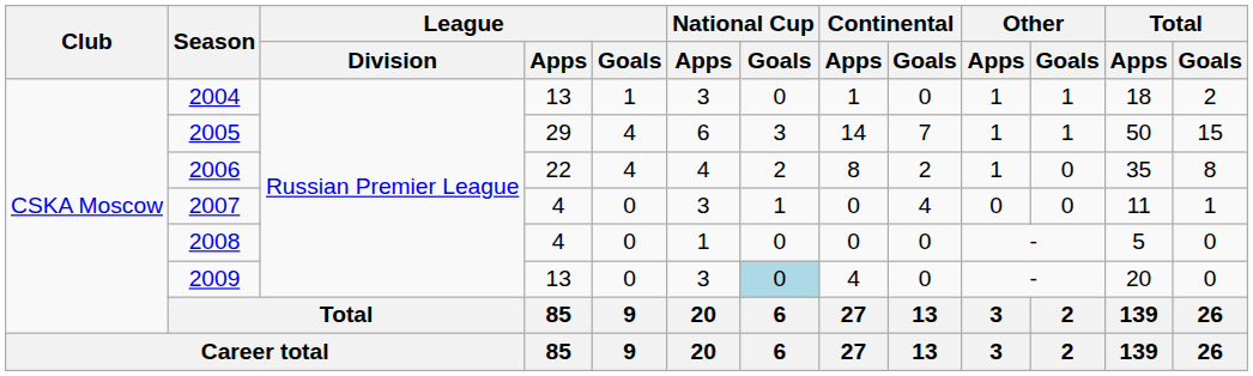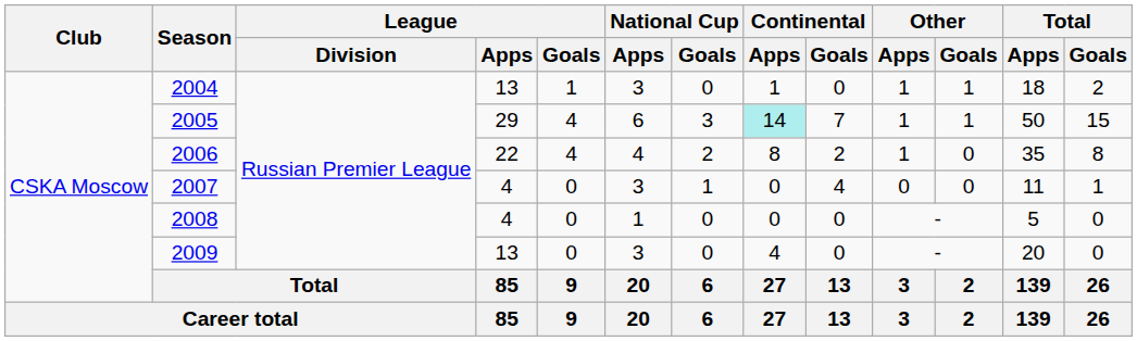2005 | Continental / Apps: no background -> paleturquoise background
2009 | National Cup / Goals: lightblue background -> no background
